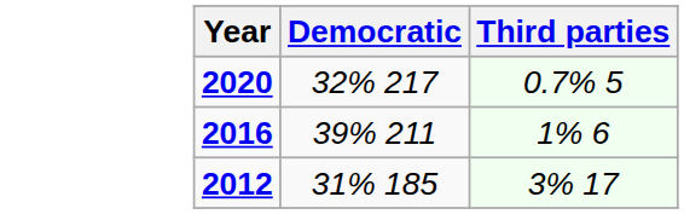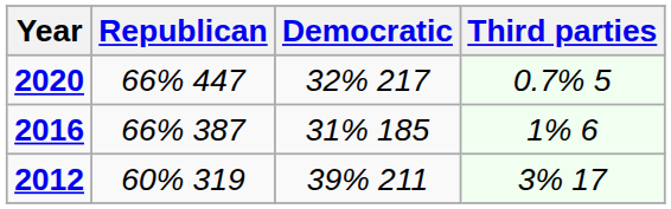+ column: Republican | 66% 447 | 66% 387 | 60% 319
2016 | Democratic: 39% 211 -> 31% 185
2012 | Democratic: 31% 185 -> 39% 211
